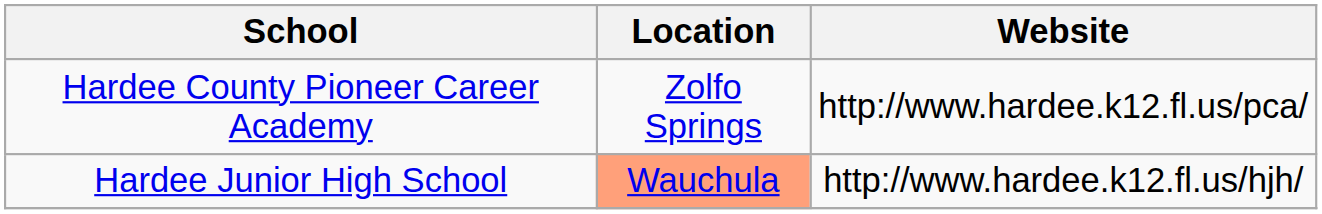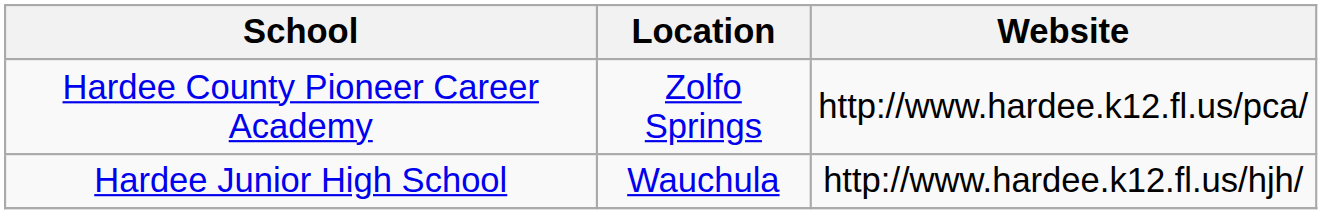Hardee Junior High School | Location: lightsalmon background -> no background
